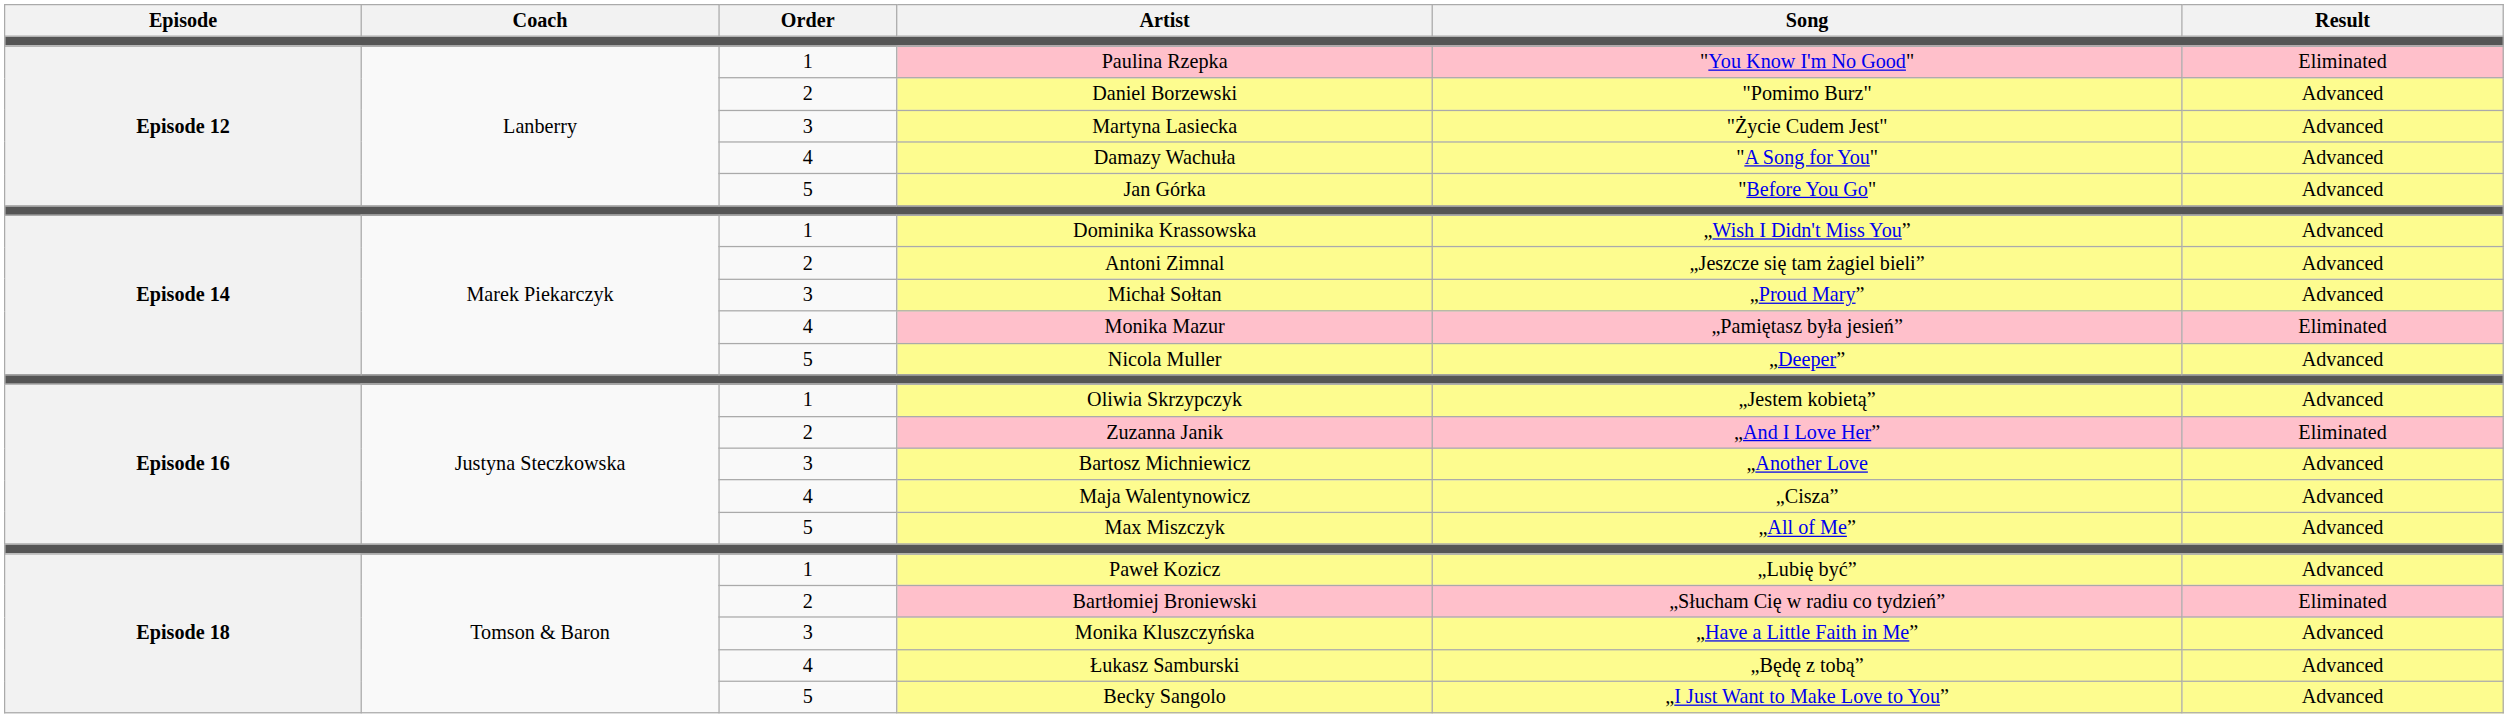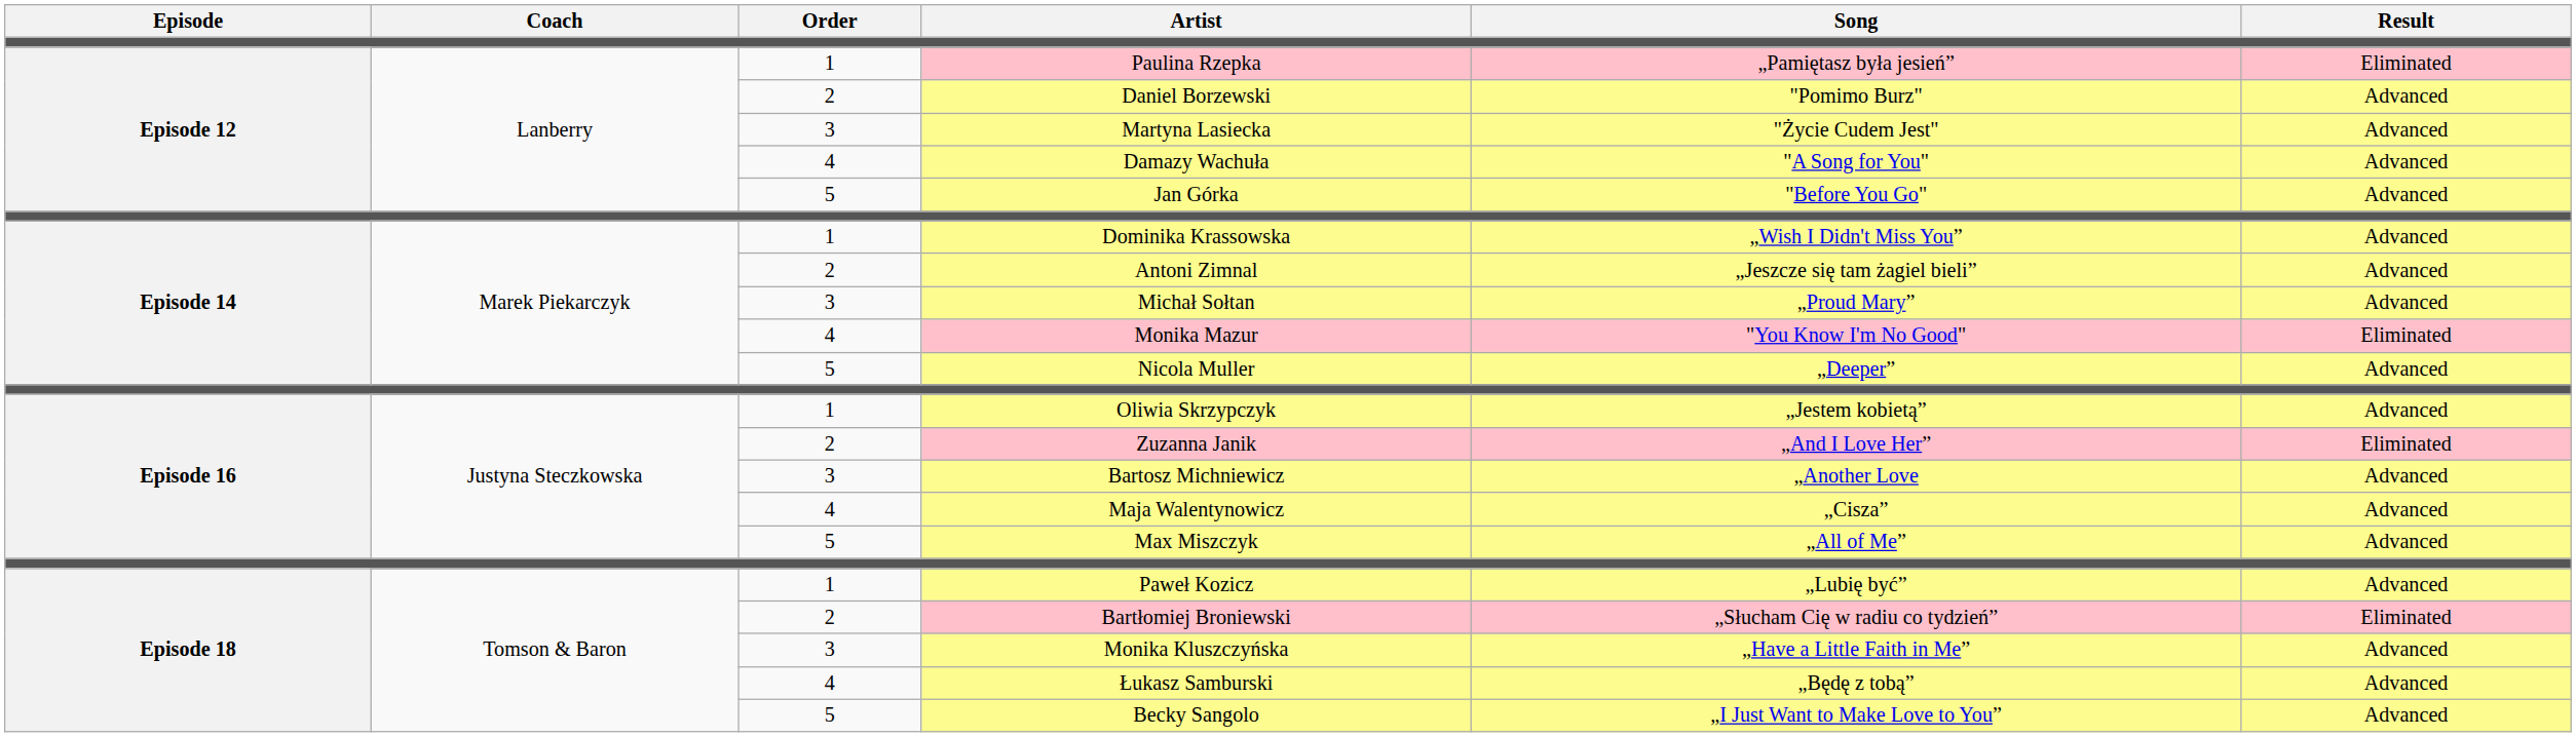Paulina Rzepka | Song: "You Know I'm No Good" -> „Pamiętasz była jesień”
Monika Mazur | Song: „Pamiętasz była jesień” -> "You Know I'm No Good"
